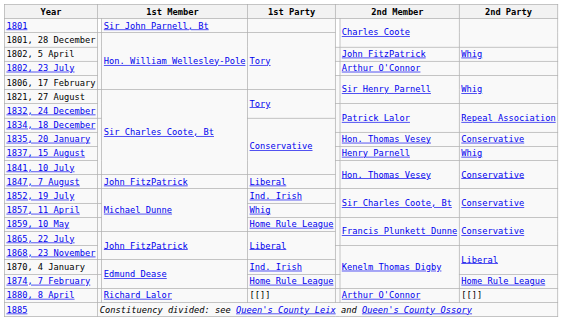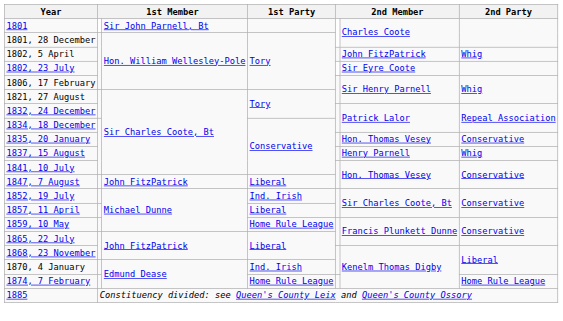1802, 23 July | column 6: Arthur O'Connor -> Sir Eyre Coote
1857, 11 April | 1st Party: Whig -> Liberal
- row: 1880, 8 April | Richard Lalor | [[]] | Arthur O'Connor | [[]]
